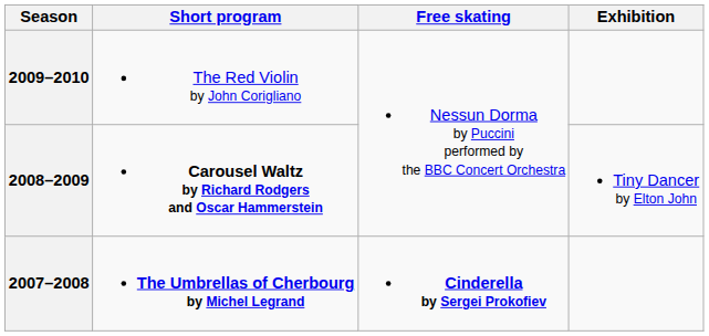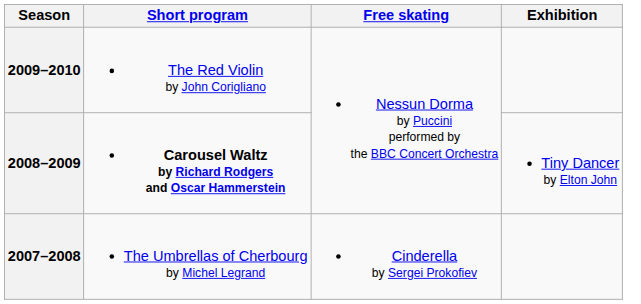2007–2008 | Short program: bold -> normal
2007–2008 | Free skating: bold -> normal
